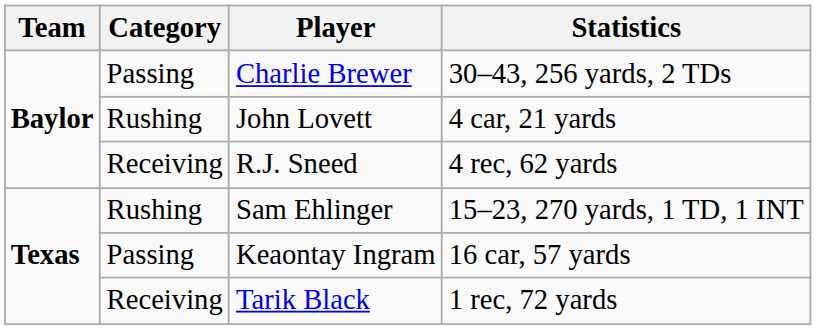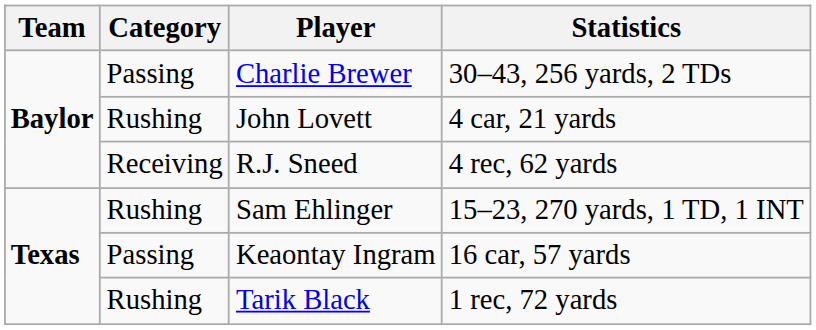Tarik Black | Category: Receiving -> Rushing
